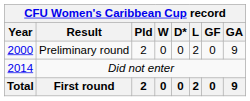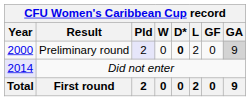Preliminary round | Pld: no background -> lavender background
Preliminary round | D*: normal -> bold
Preliminary round | GA: no background -> lightgrey background
Did not enter | Year: no background -> lavender background
